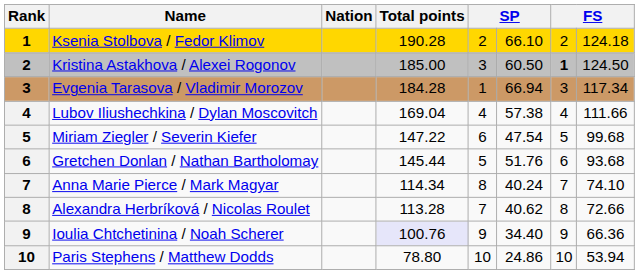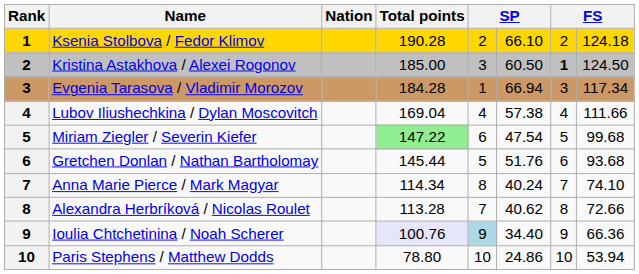Miriam Ziegler / Severin Kiefer | Total points: no background -> lightgreen background
Ioulia Chtchetinina / Noah Scherer | column 5: no background -> lightblue background
